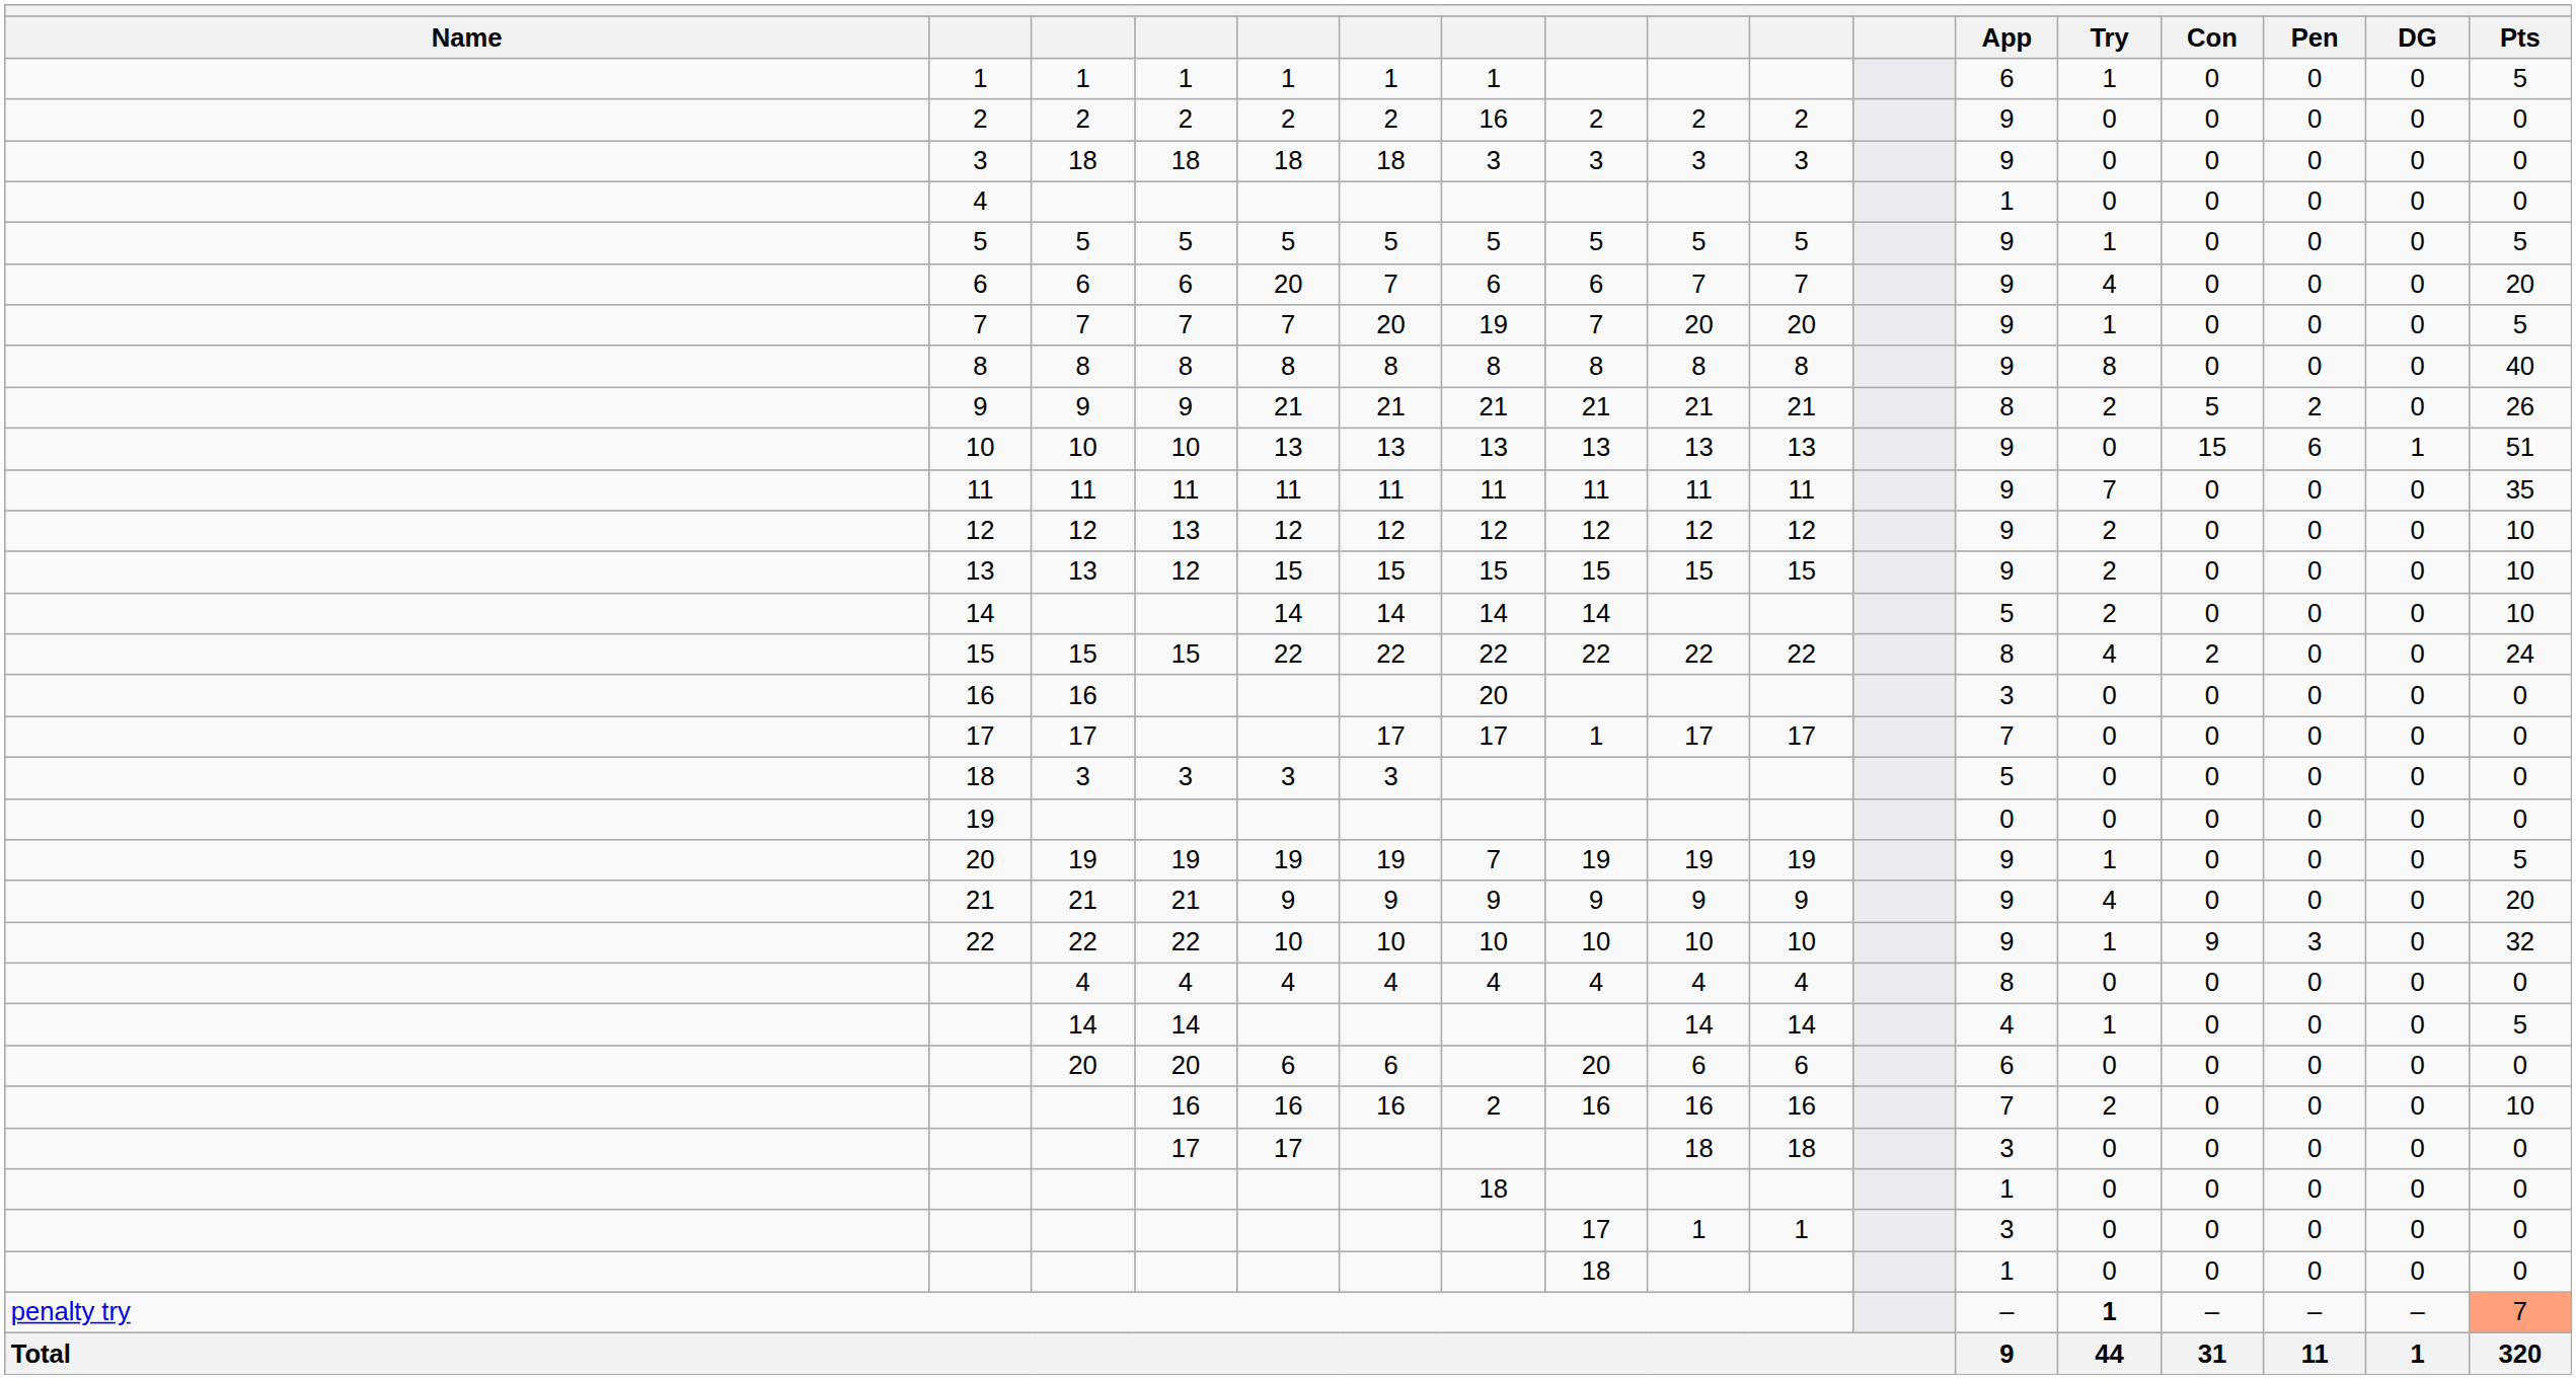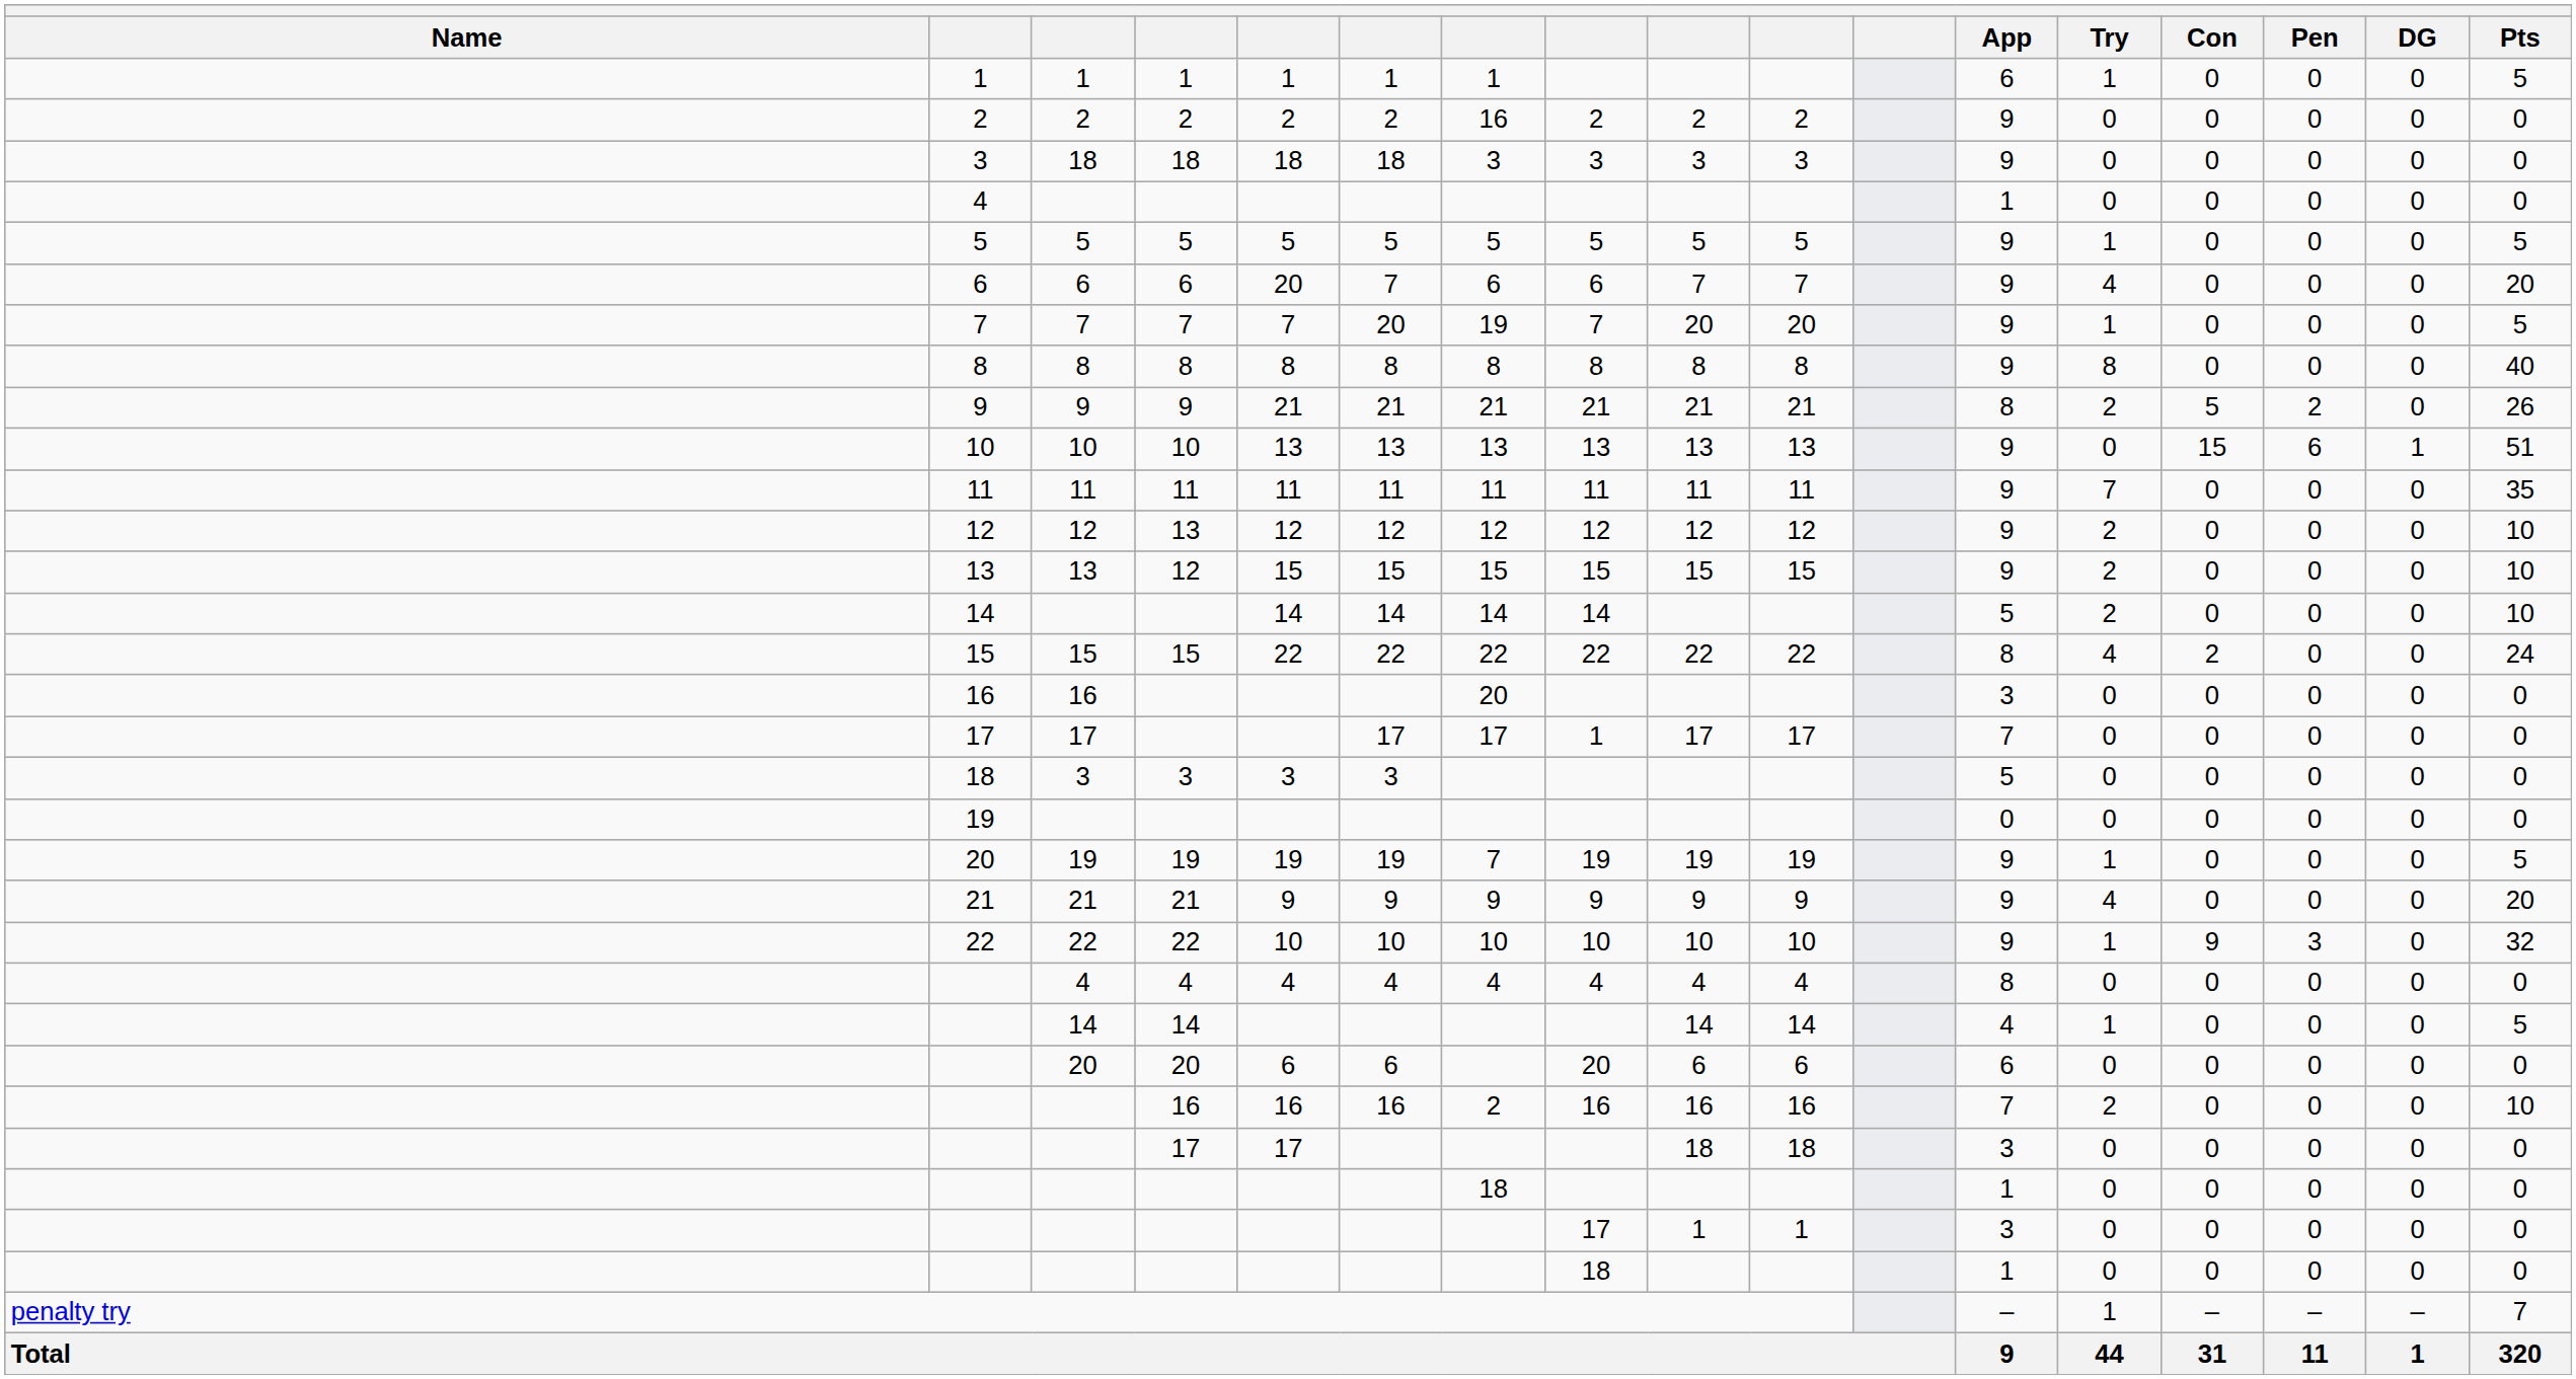penalty try | Try: bold -> normal
penalty try | Pts: lightsalmon background -> no background
